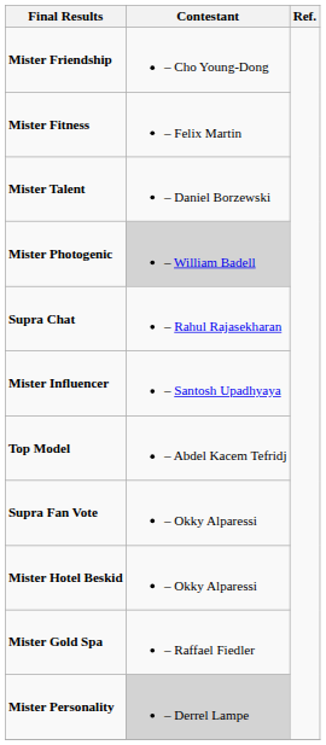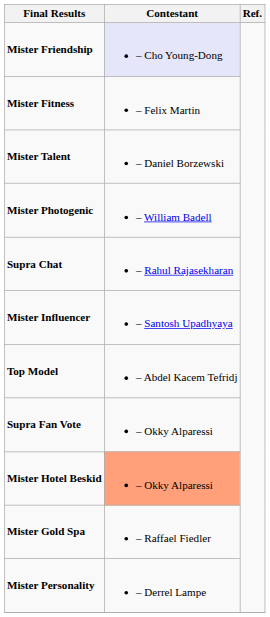Mister Friendship | Contestant: no background -> lavender background
Mister Photogenic | Contestant: lightgrey background -> no background
Mister Hotel Beskid | Contestant: no background -> lightsalmon background
Mister Personality | Contestant: lightgrey background -> no background
